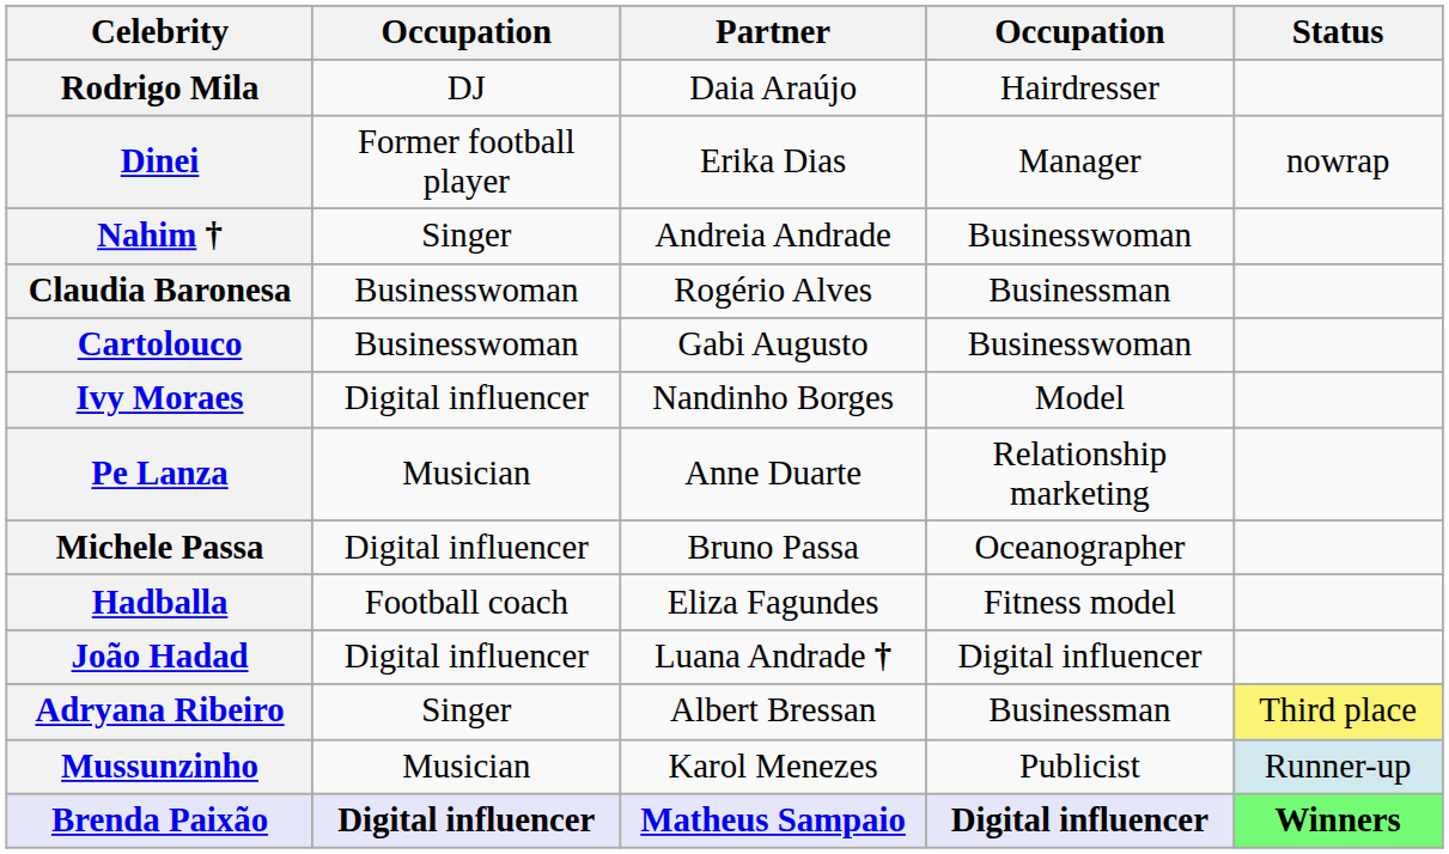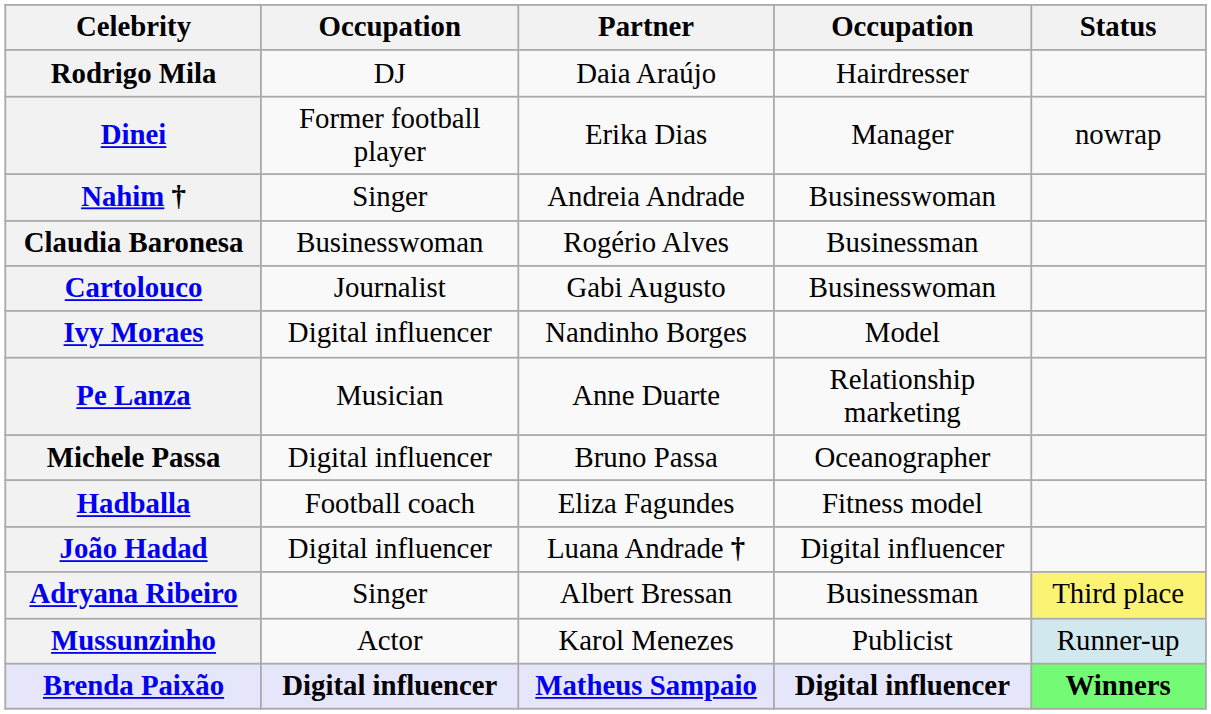Cartolouco | column 2: Businesswoman -> Journalist
Mussunzinho | column 2: Musician -> Actor
